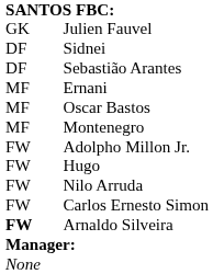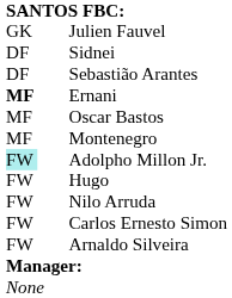Ernani | column 1: normal -> bold
Adolpho Millon Jr. | column 1: no background -> paleturquoise background
Arnaldo Silveira | column 1: bold -> normal
